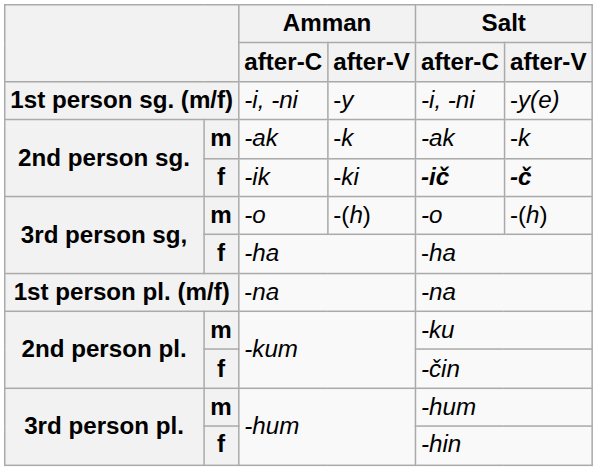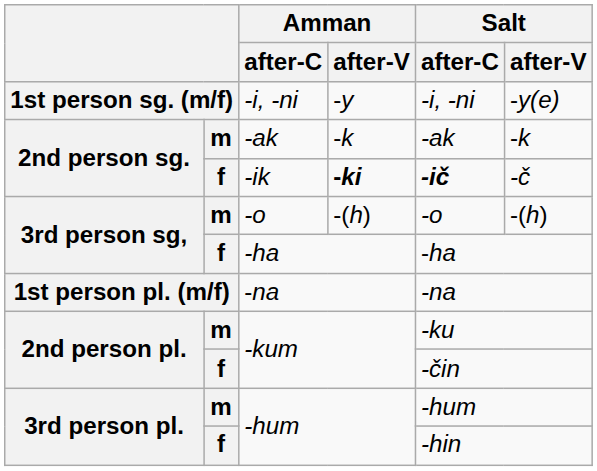-ik | Amman / after-V: normal -> bold
-ik | Salt / after-V: bold -> normal
